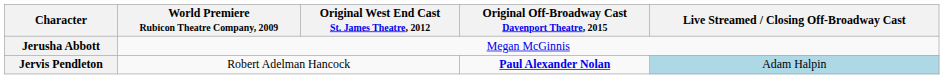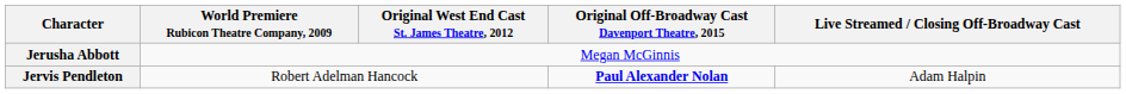Jervis Pendleton | Live Streamed / Closing Off-Broadway Cast: lightblue background -> no background
